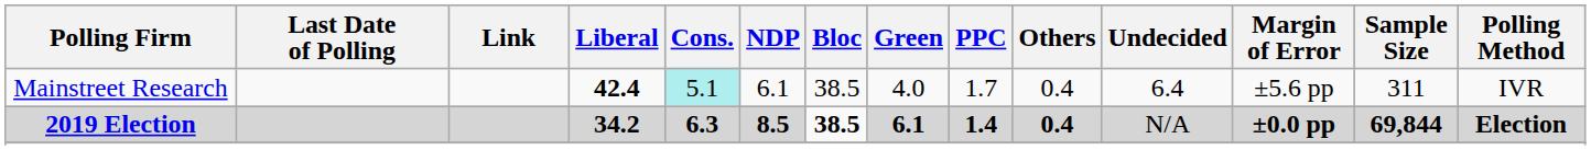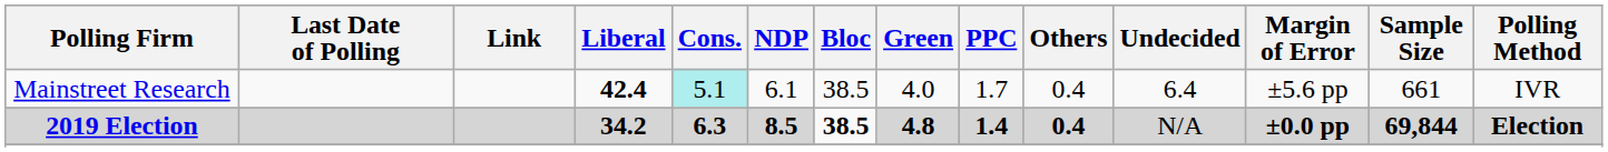Mainstreet Research | Sample Size: 311 -> 661
2019 Election | Green: 6.1 -> 4.8
